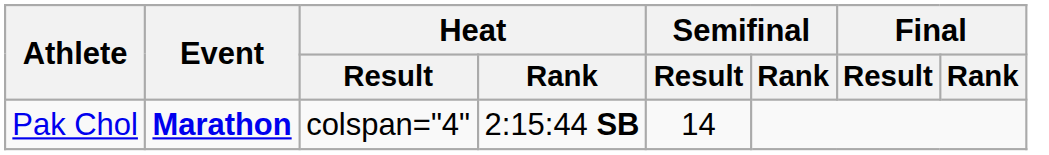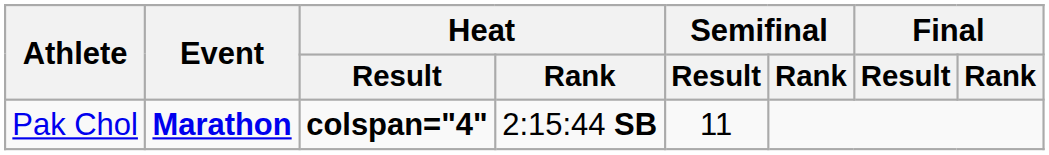Pak Chol | Heat / Result: normal -> bold
Pak Chol | Semifinal / Result: 14 -> 11
